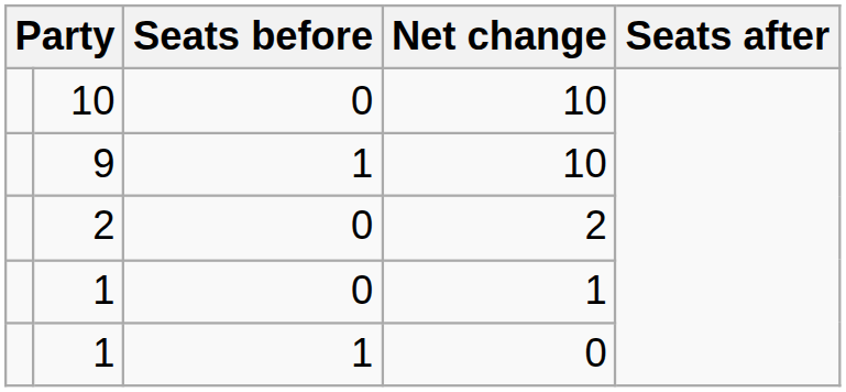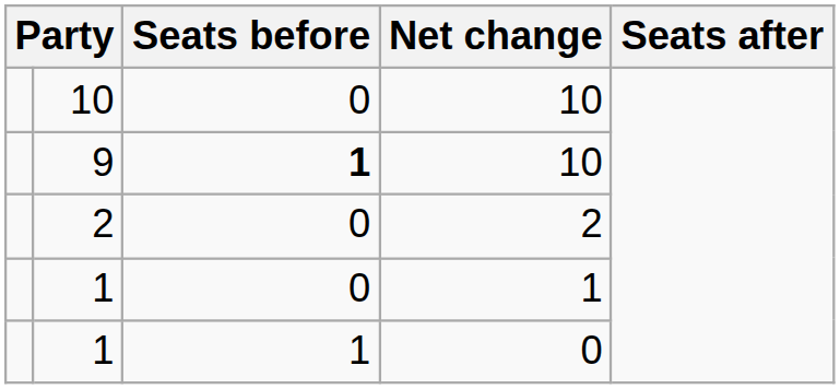9 | Seats before: normal -> bold
